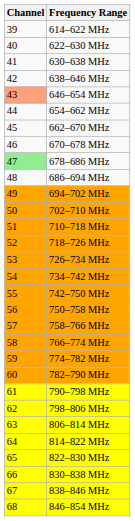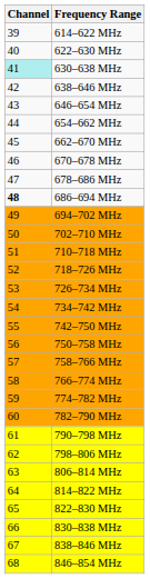630–638 MHz | Channel: no background -> paleturquoise background
646–654 MHz | Channel: lightsalmon background -> no background
678–686 MHz | Channel: lightgreen background -> no background
686–694 MHz | Channel: normal -> bold
